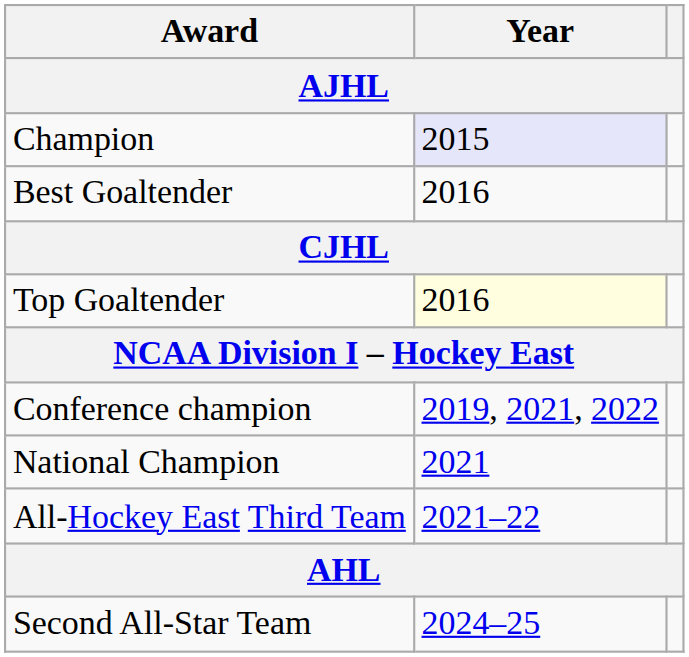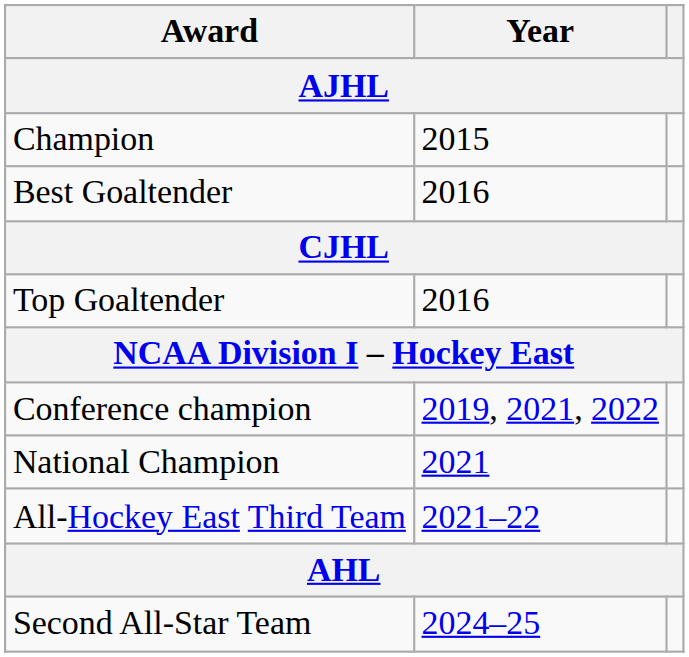Champion | Year: lavender background -> no background
Top Goaltender | Year: lightyellow background -> no background
